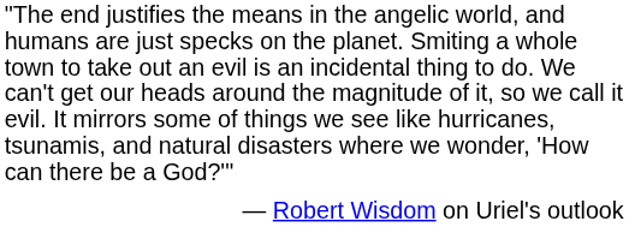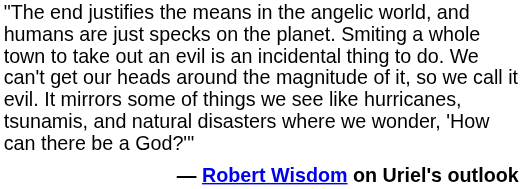row 2 | column 1: normal -> bold
